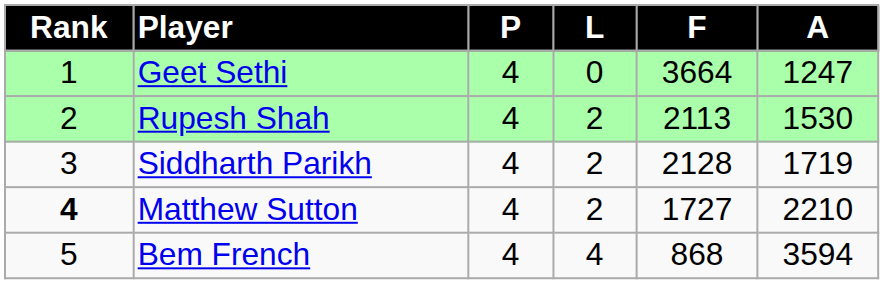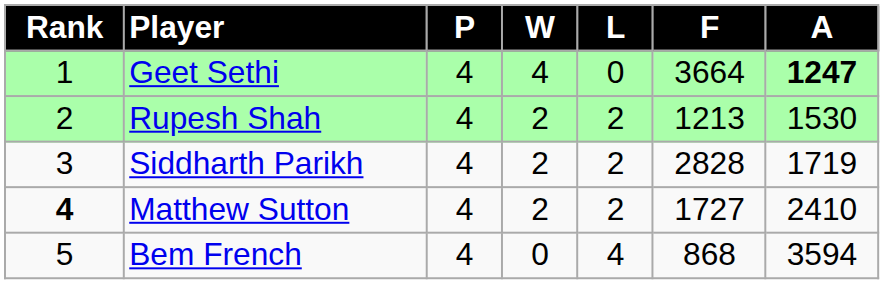+ column: W | 4 | 2 | 2 | 2 | 0
Geet Sethi | A: normal -> bold
Rupesh Shah | F: 2113 -> 1213
Siddharth Parikh | F: 2128 -> 2828
Matthew Sutton | A: 2210 -> 2410
